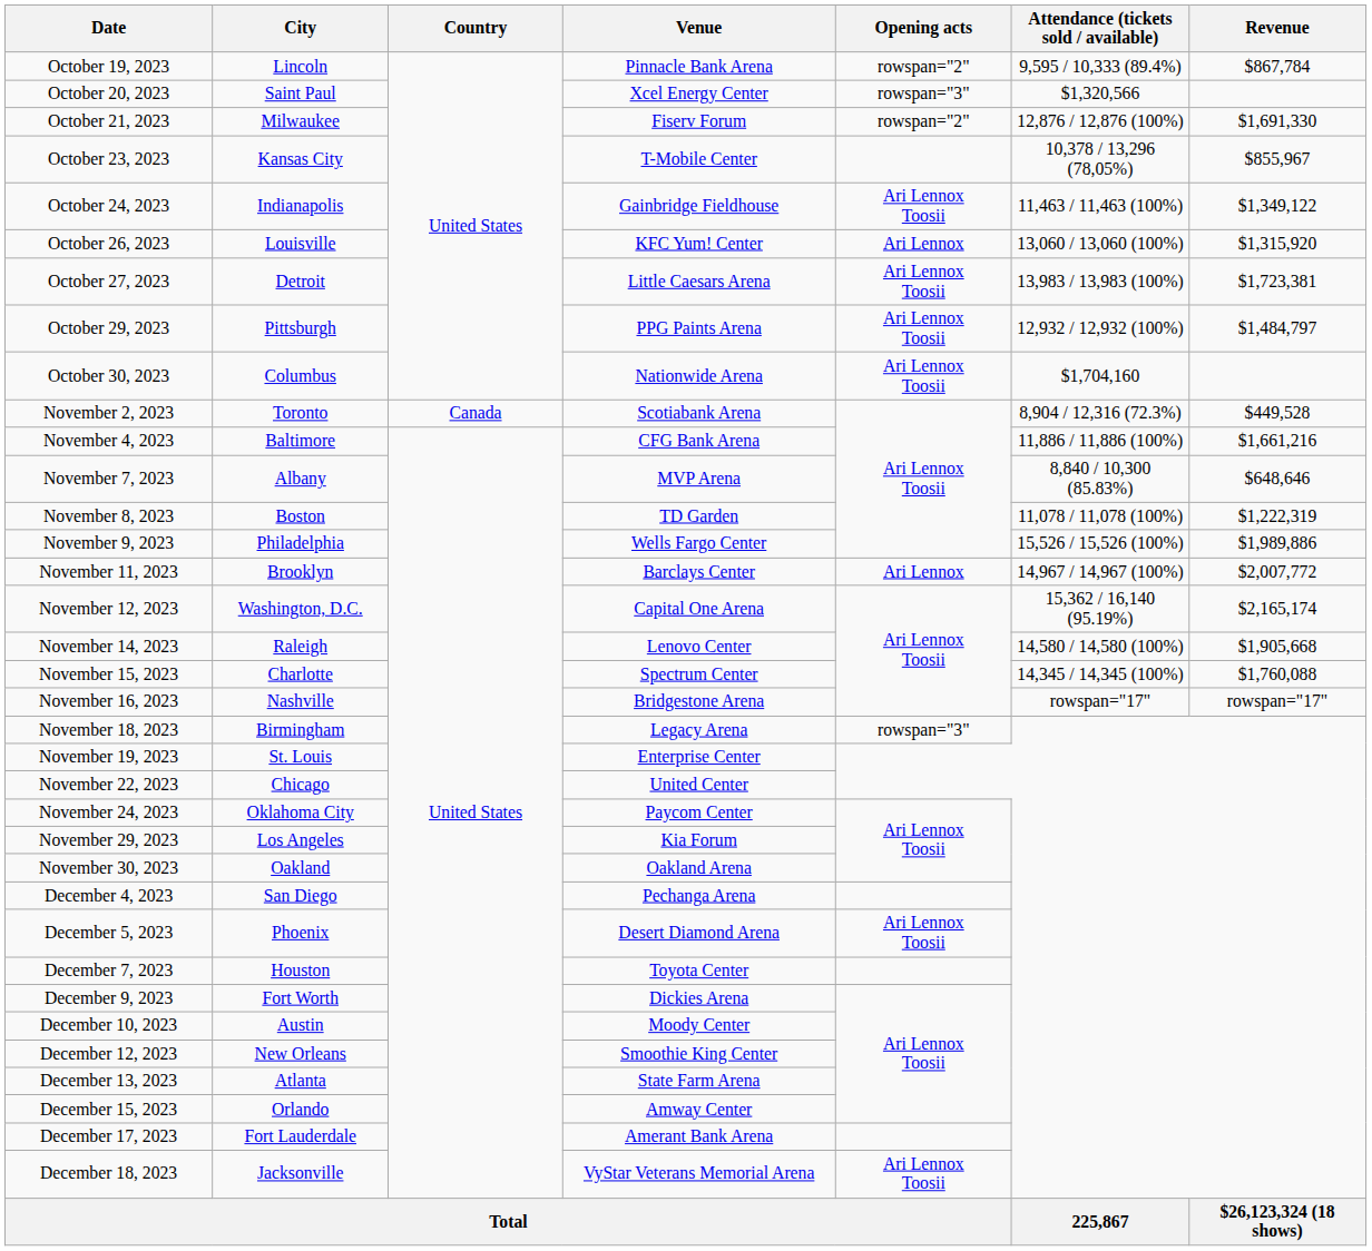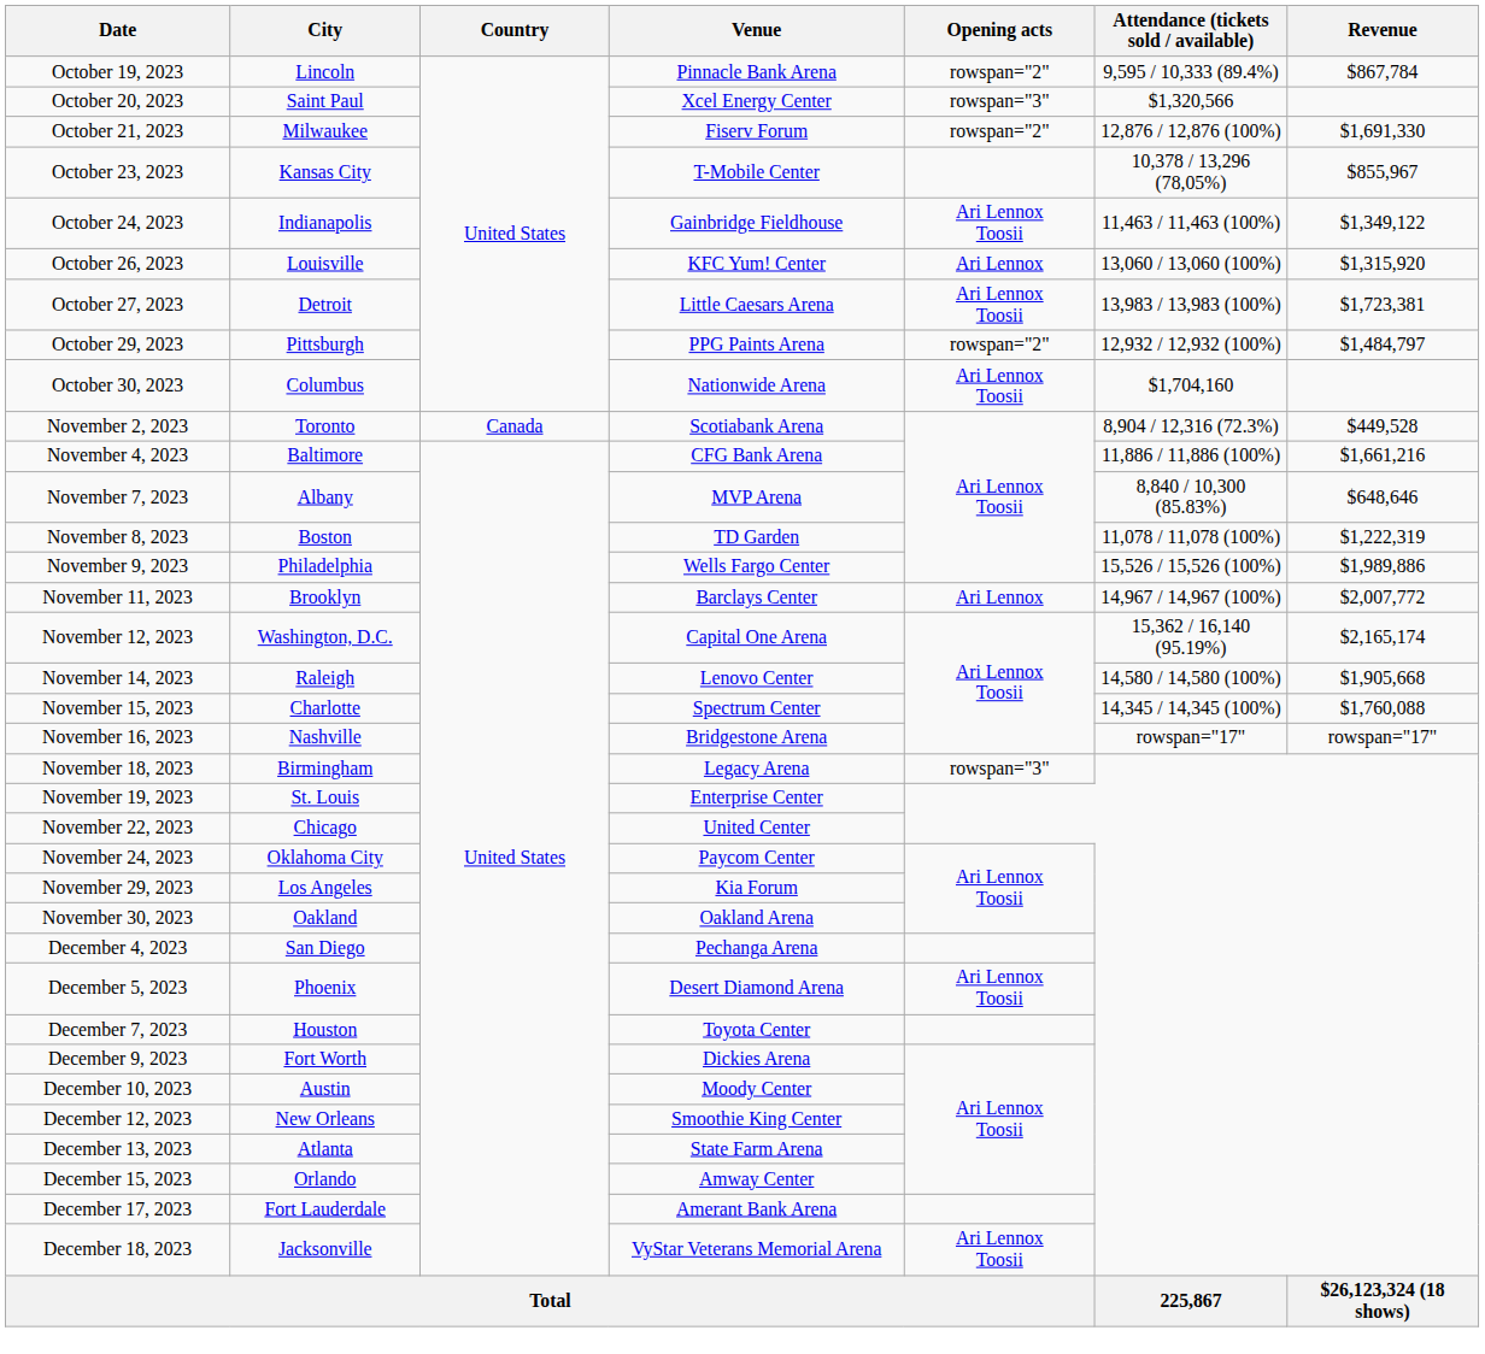October 29, 2023 | Opening acts: Ari Lennox Toosii -> rowspan="2"
